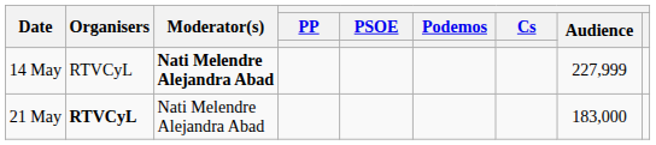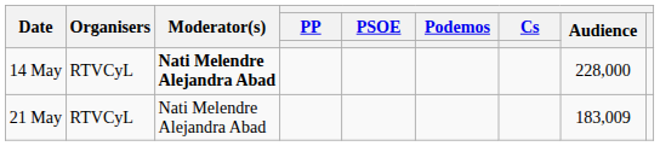14 May | Audience: 227,999 -> 228,000
21 May | Organisers: bold -> normal
21 May | Audience: 183,000 -> 183,009
